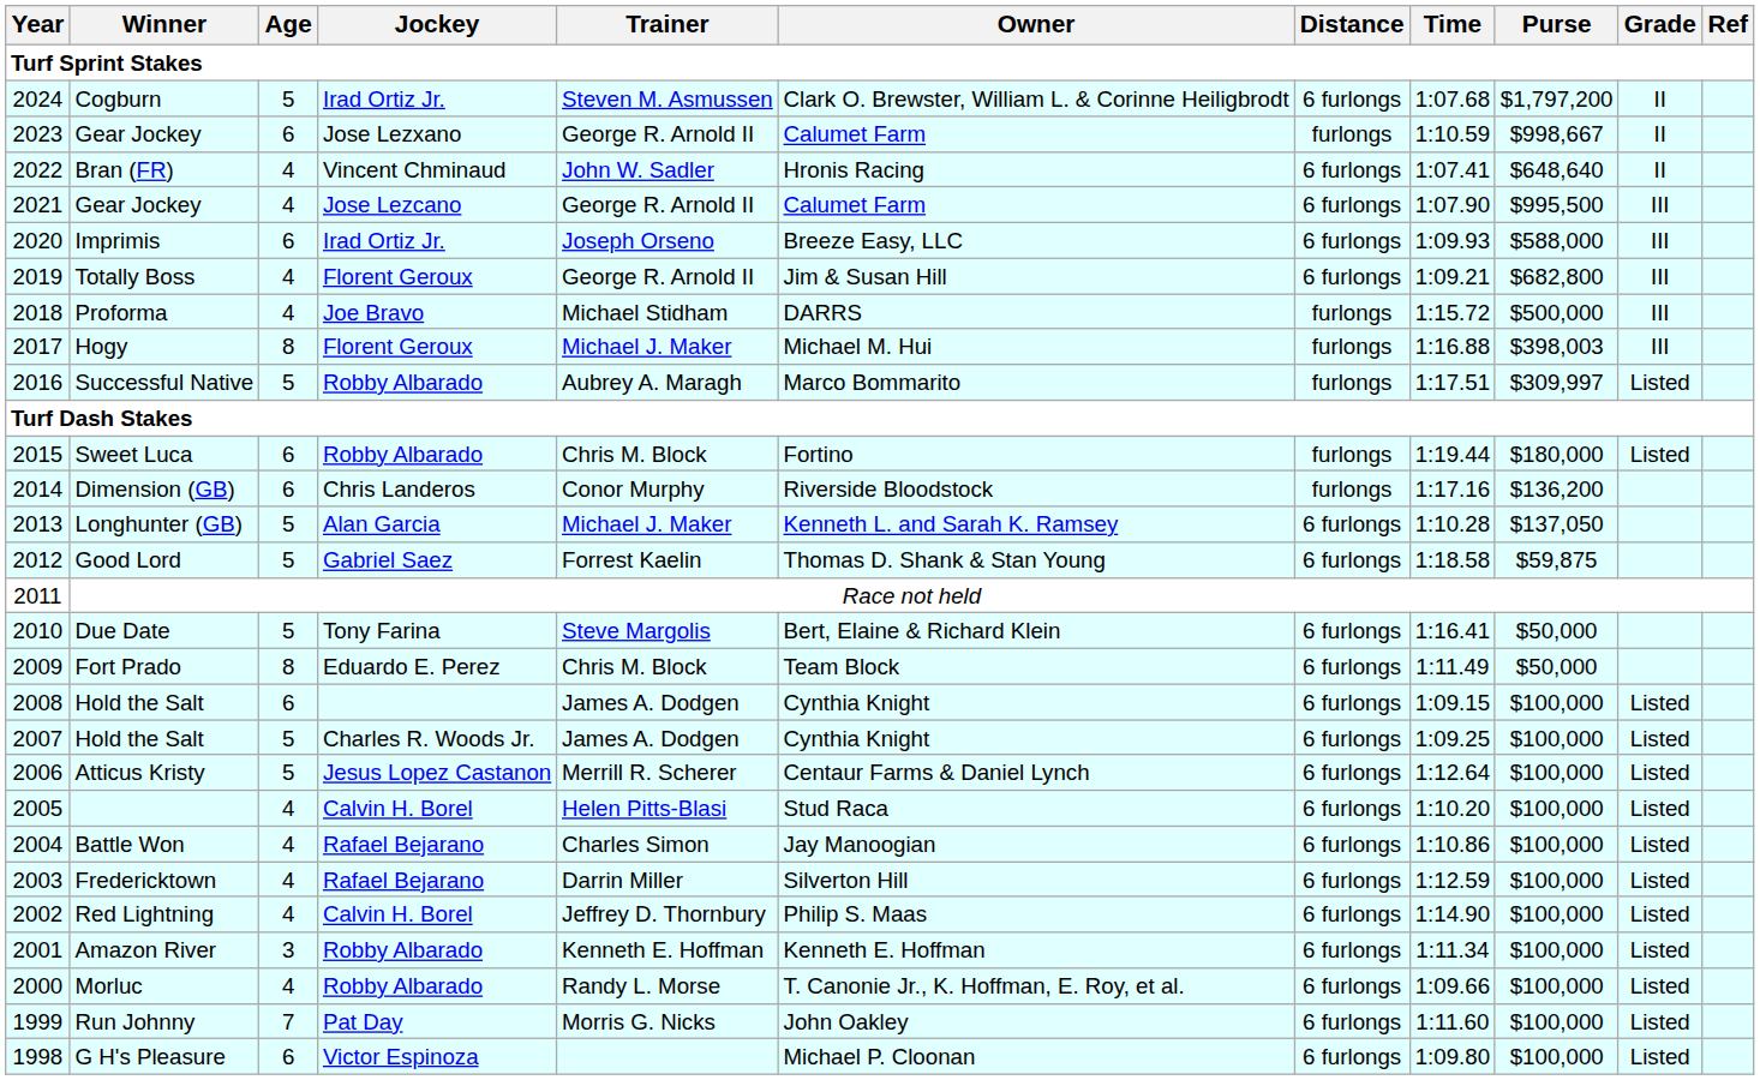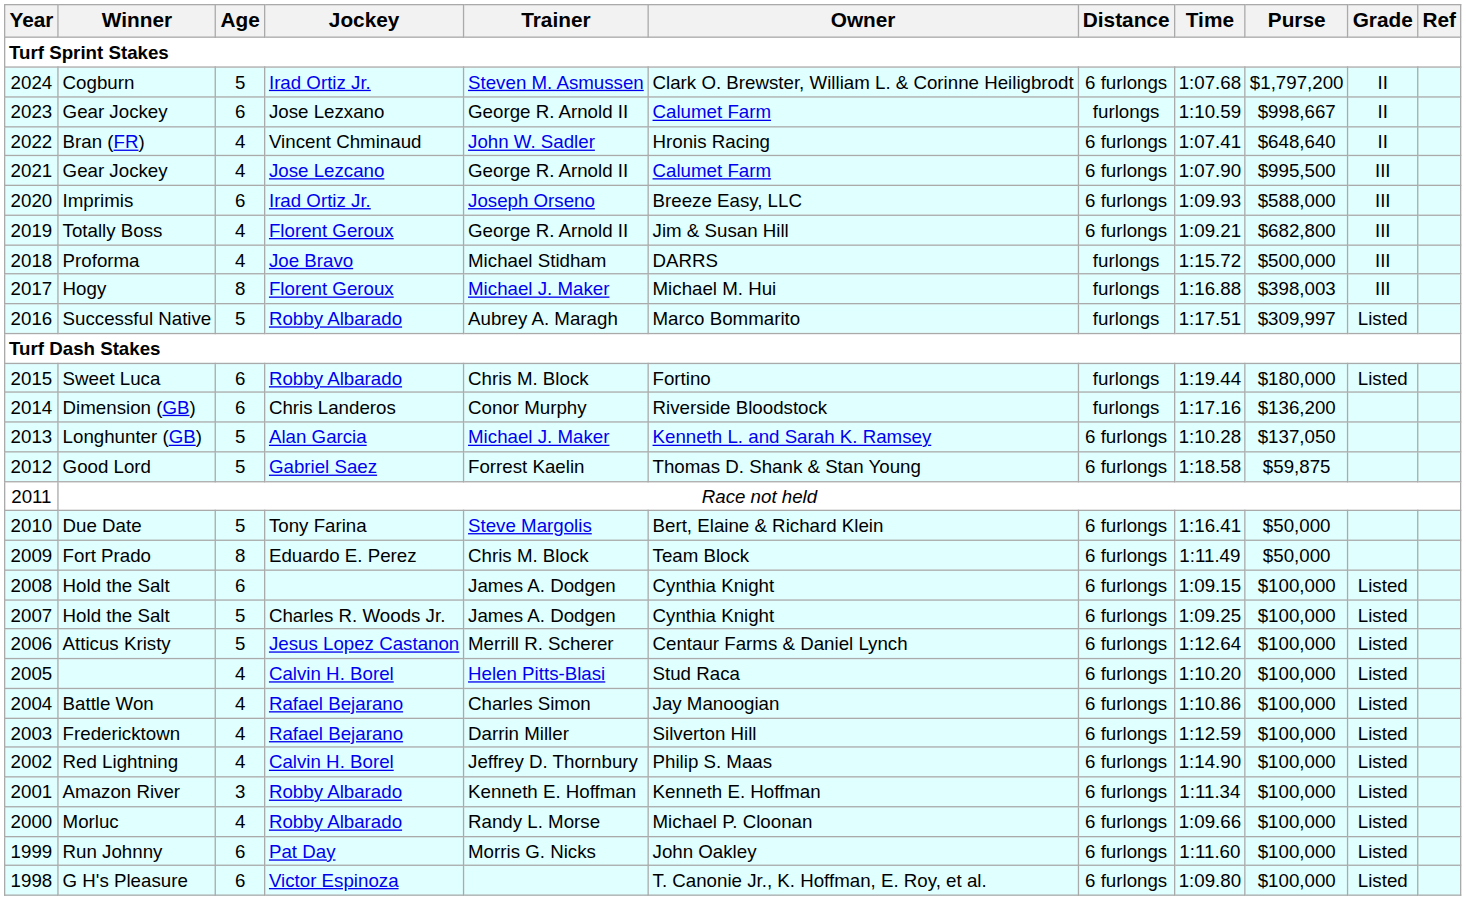Morluc | Owner: T. Canonie Jr., K. Hoffman, E. Roy, et al. -> Michael P. Cloonan
Run Johnny | Age: 7 -> 6
G H's Pleasure | Owner: Michael P. Cloonan -> T. Canonie Jr., K. Hoffman, E. Roy, et al.
